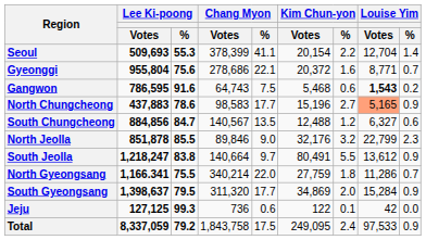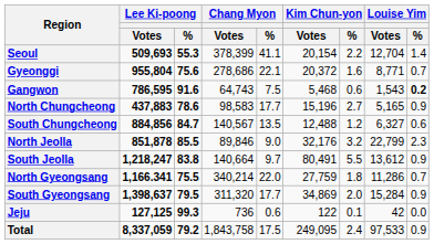Gangwon | Louise Yim / Votes: bold -> normal
Gangwon | Louise Yim / %: normal -> bold
North Chungcheong | Louise Yim / Votes: lightsalmon background -> no background
